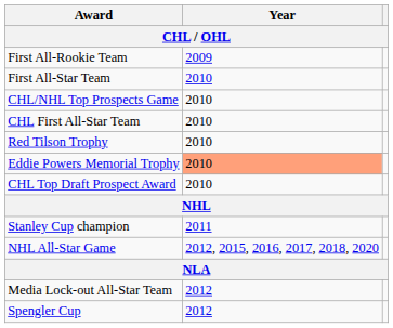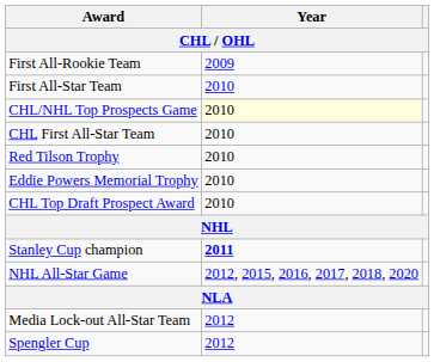CHL/NHL Top Prospects Game | Year: no background -> lightyellow background
Eddie Powers Memorial Trophy | Year: lightsalmon background -> no background
Stanley Cup champion | Year: normal -> bold
